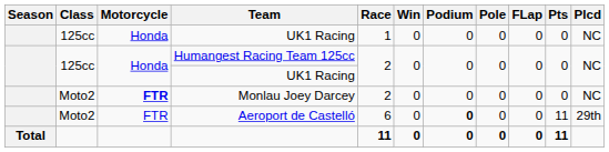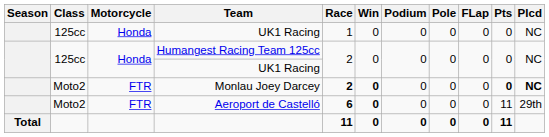Monlau Joey Darcey | Motorcycle: bold -> normal
Monlau Joey Darcey | Race: normal -> bold
Monlau Joey Darcey | Win: normal -> bold
Monlau Joey Darcey | Pts: normal -> bold
Monlau Joey Darcey | Plcd: normal -> bold
Aeroport de Castelló | Race: normal -> bold
Aeroport de Castelló | Win: normal -> bold
Aeroport de Castelló | Podium: bold -> normal
